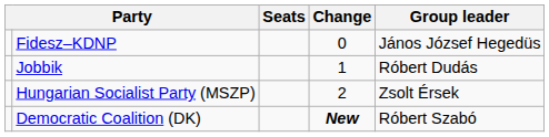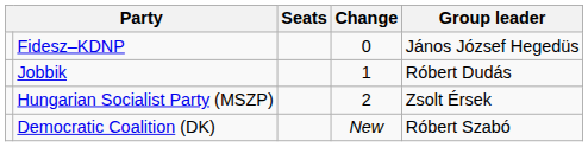Democratic Coalition (DK) | Change: bold -> normal
